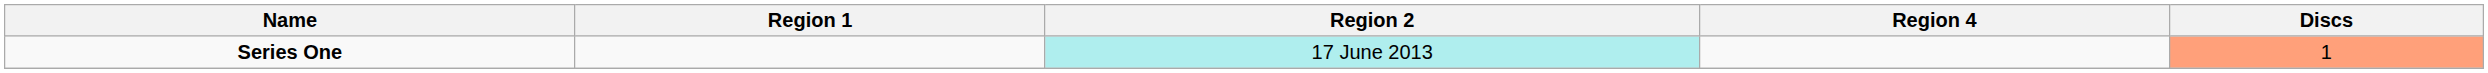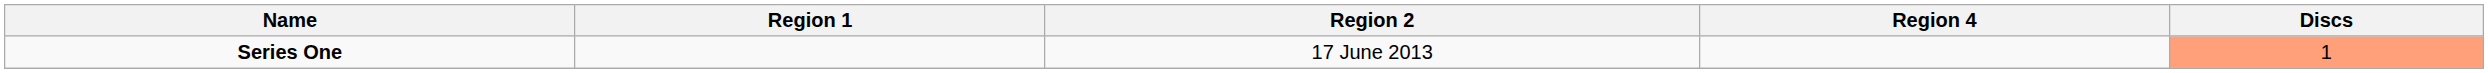Series One | Region 2: paleturquoise background -> no background
